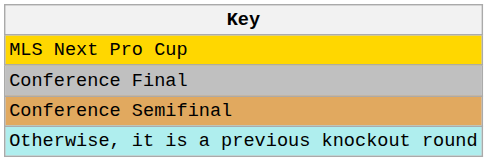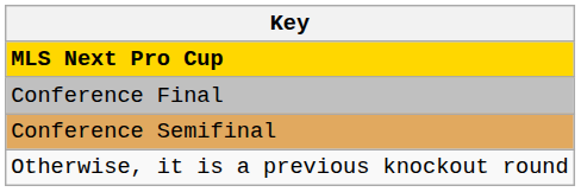MLS Next Pro Cup | column 1: normal -> bold
Otherwise, it is a previous knockout round | column 1: paleturquoise background -> no background
